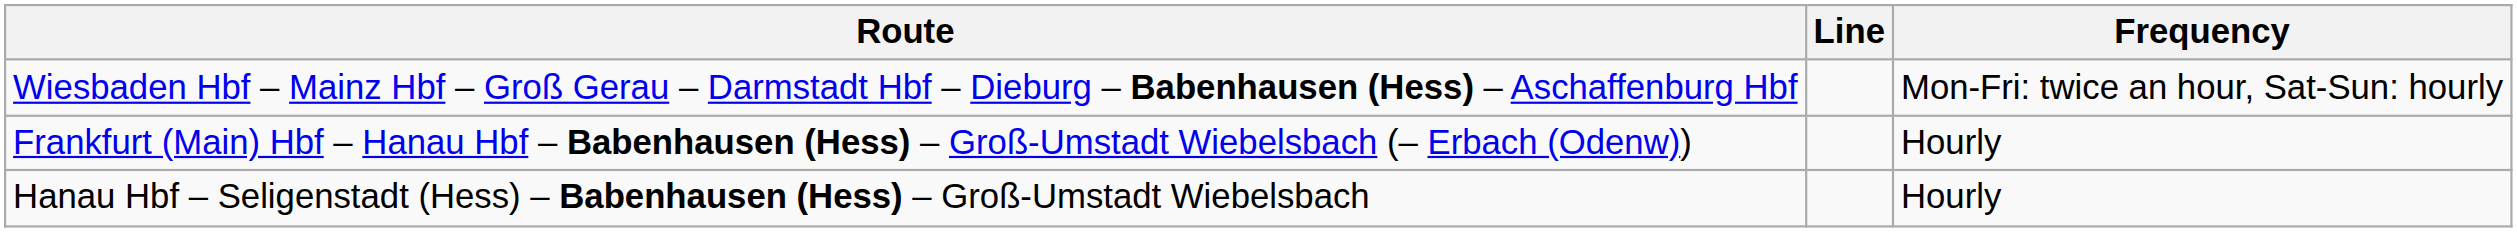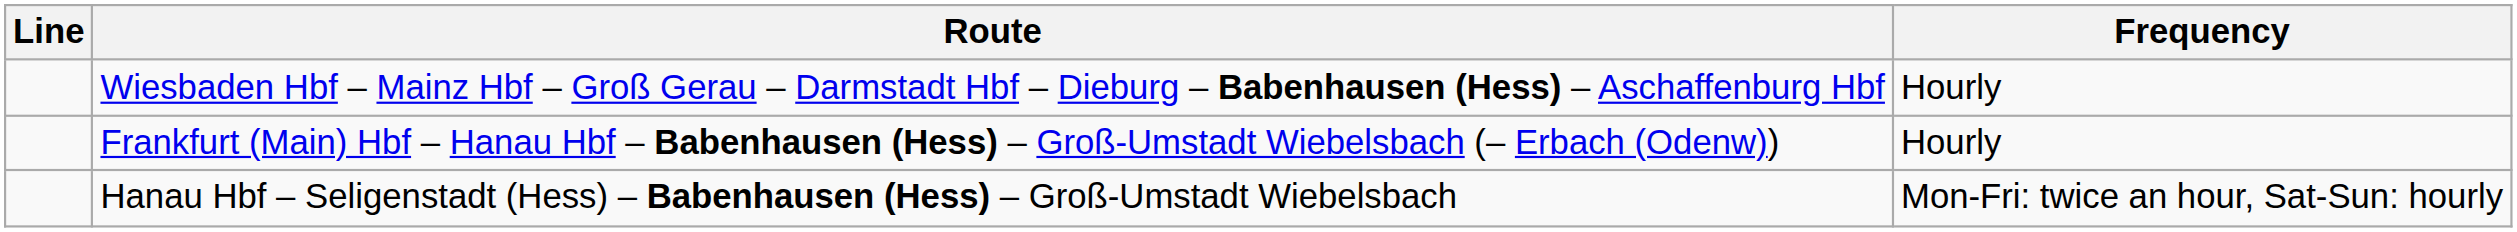columns swapped: Line <-> Route
row 2 | Frequency: Mon-Fri: twice an hour, Sat-Sun: hourly -> Hourly
row 4 | Frequency: Hourly -> Mon-Fri: twice an hour, Sat-Sun: hourly
